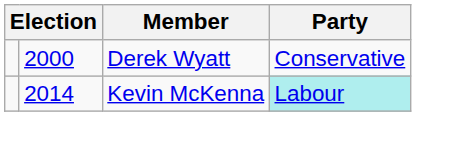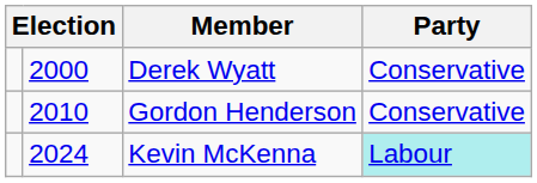+ row: 2010 | Gordon Henderson | Conservative
Kevin McKenna | column 2: 2014 -> 2024
